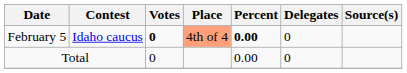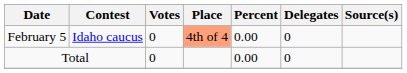February 5 | Votes: bold -> normal
February 5 | Percent: bold -> normal
